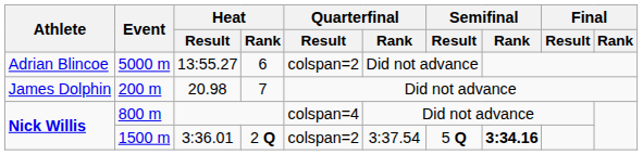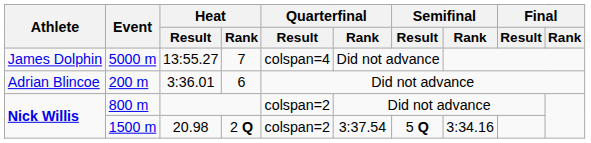5000 m | Athlete: Adrian Blincoe -> James Dolphin
5000 m | Heat / Rank: 6 -> 7
5000 m | Quarterfinal / Result: colspan=2 -> colspan=4
200 m | Athlete: James Dolphin -> Adrian Blincoe
200 m | Heat / Result: 20.98 -> 3:36.01
200 m | Heat / Rank: 7 -> 6
800 m | Quarterfinal / Result: colspan=4 -> colspan=2
1500 m | Heat / Result: 3:36.01 -> 20.98
1500 m | Semifinal / Rank: bold -> normal
